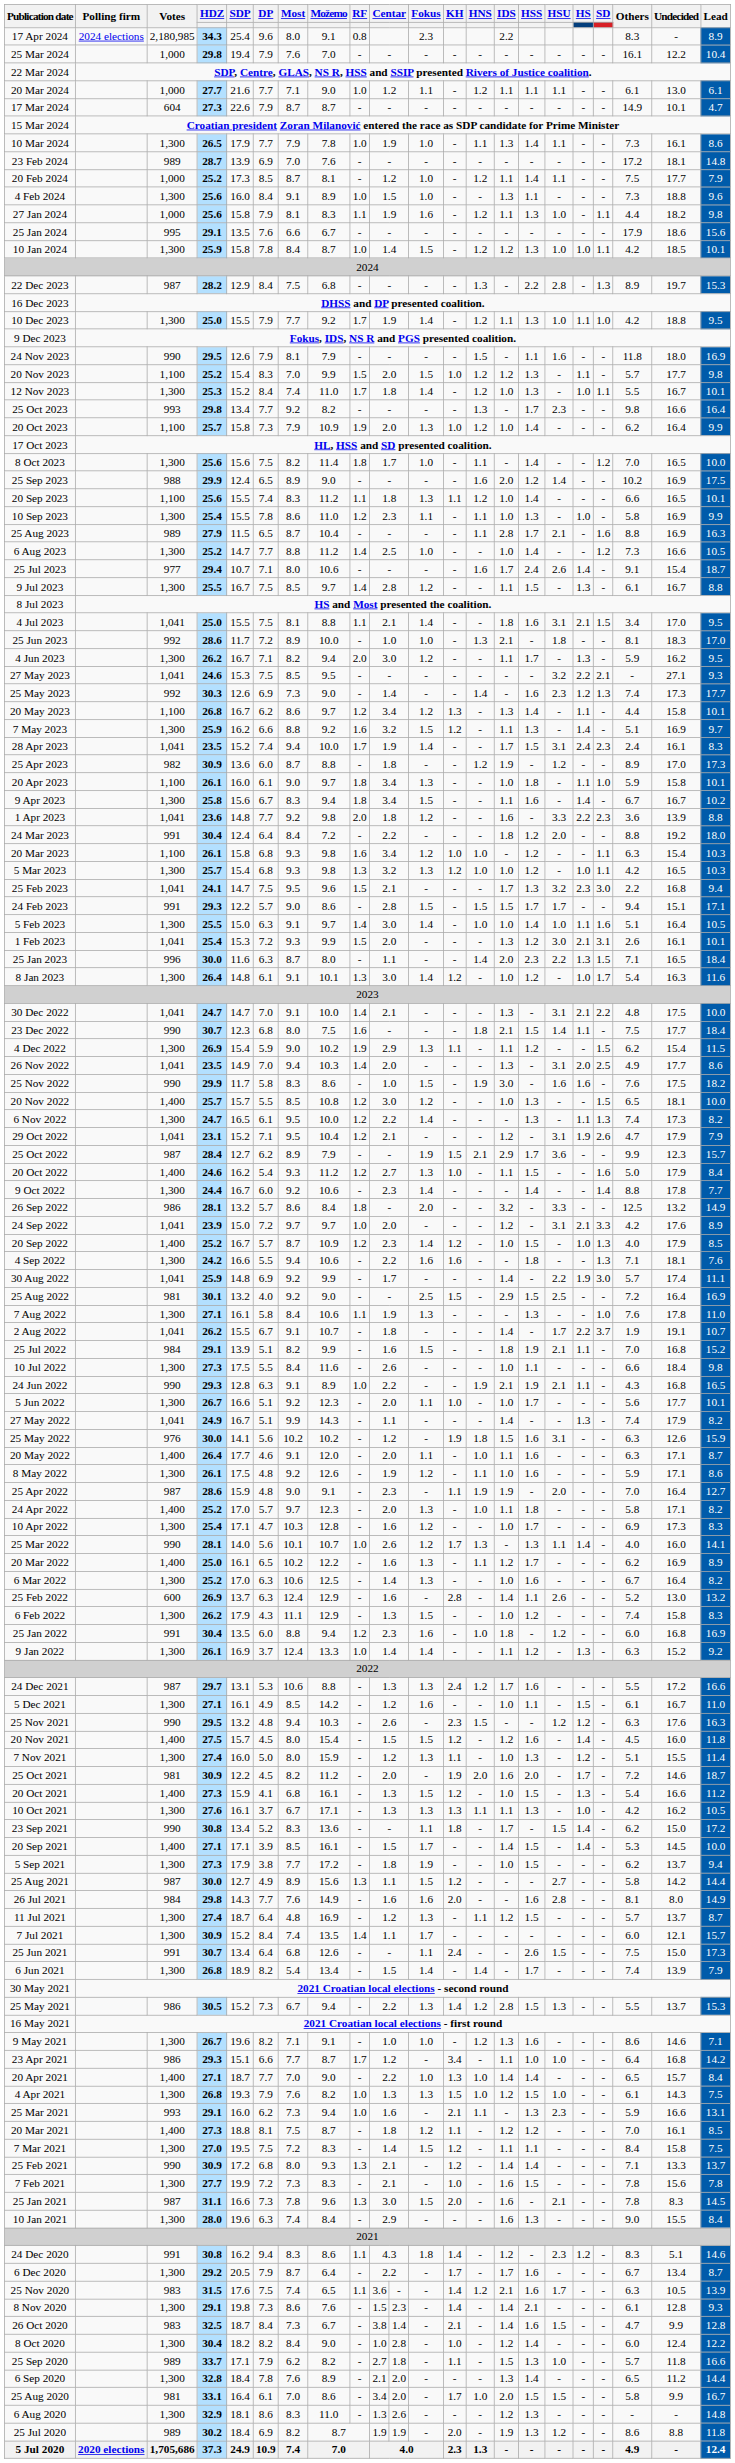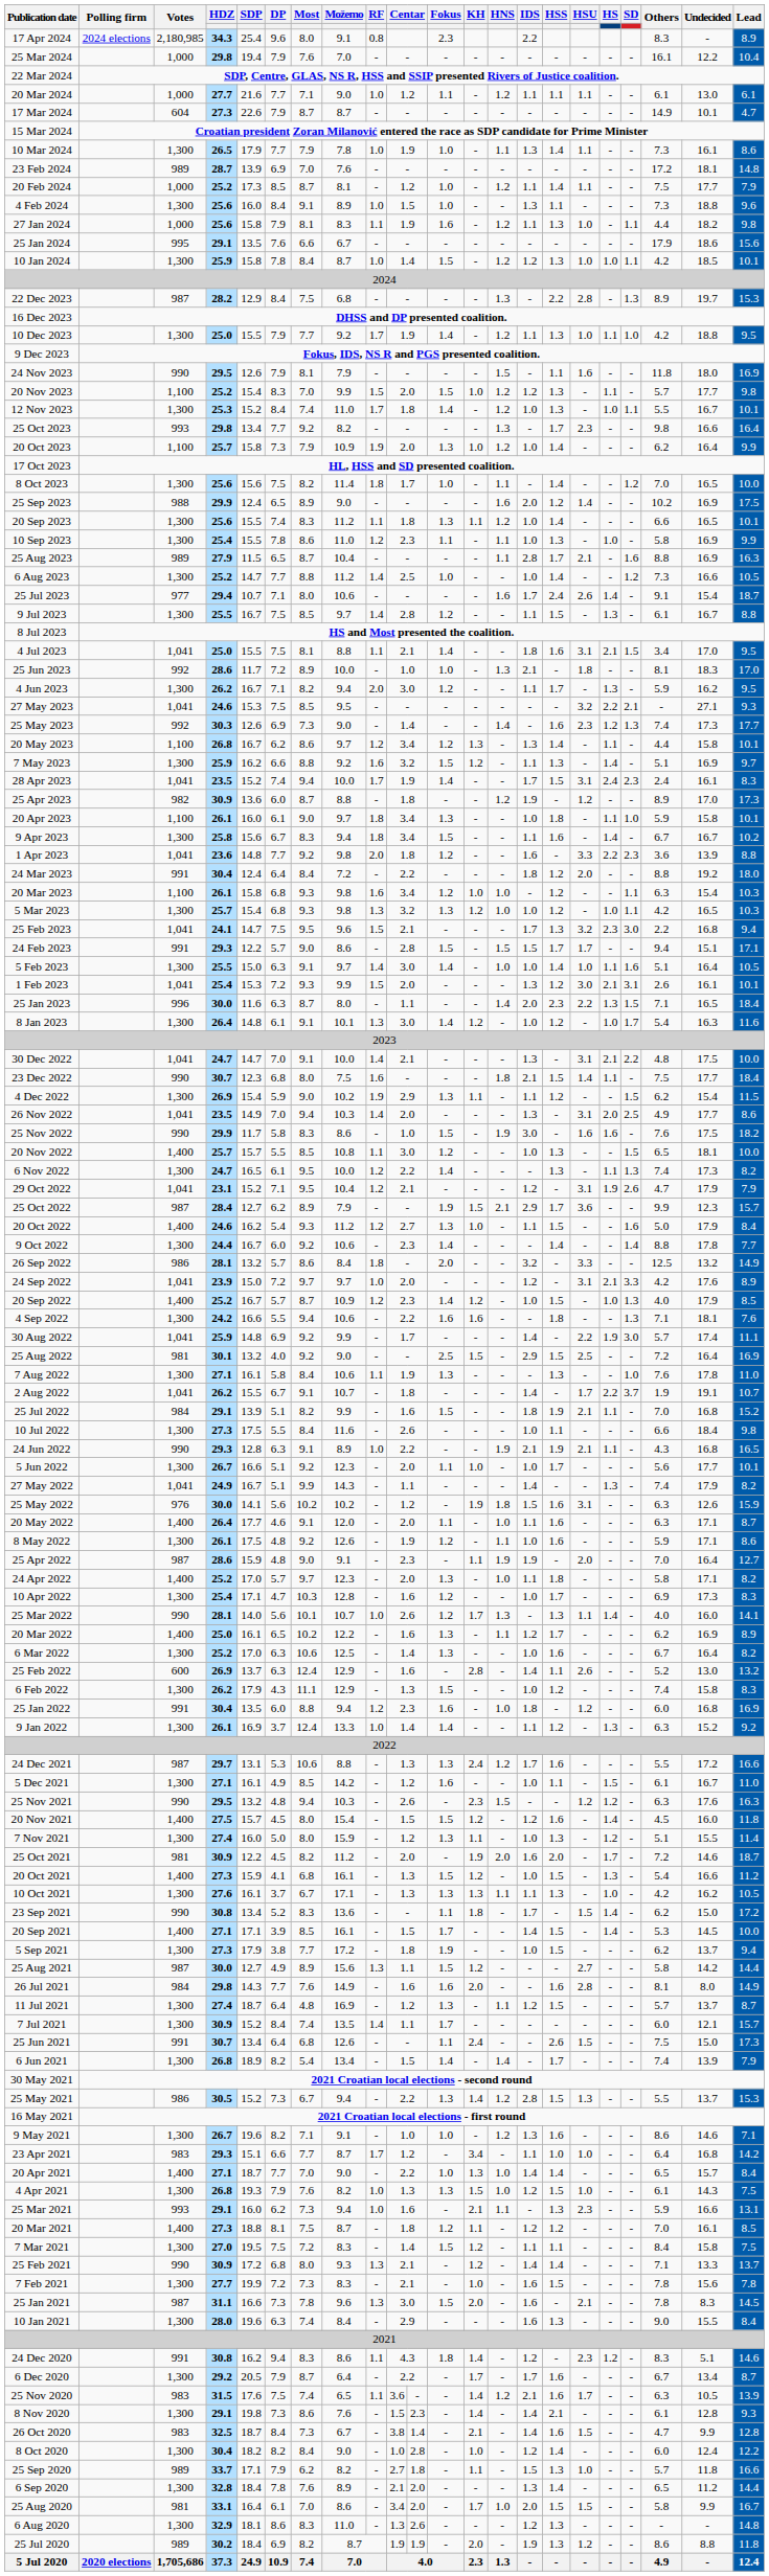20 Sep 2023 | Votes: 1,100 -> 1,300
20 Nov 2022 | RF: 1.2 -> 1.1
23 Apr 2021 | Votes: 986 -> 983
